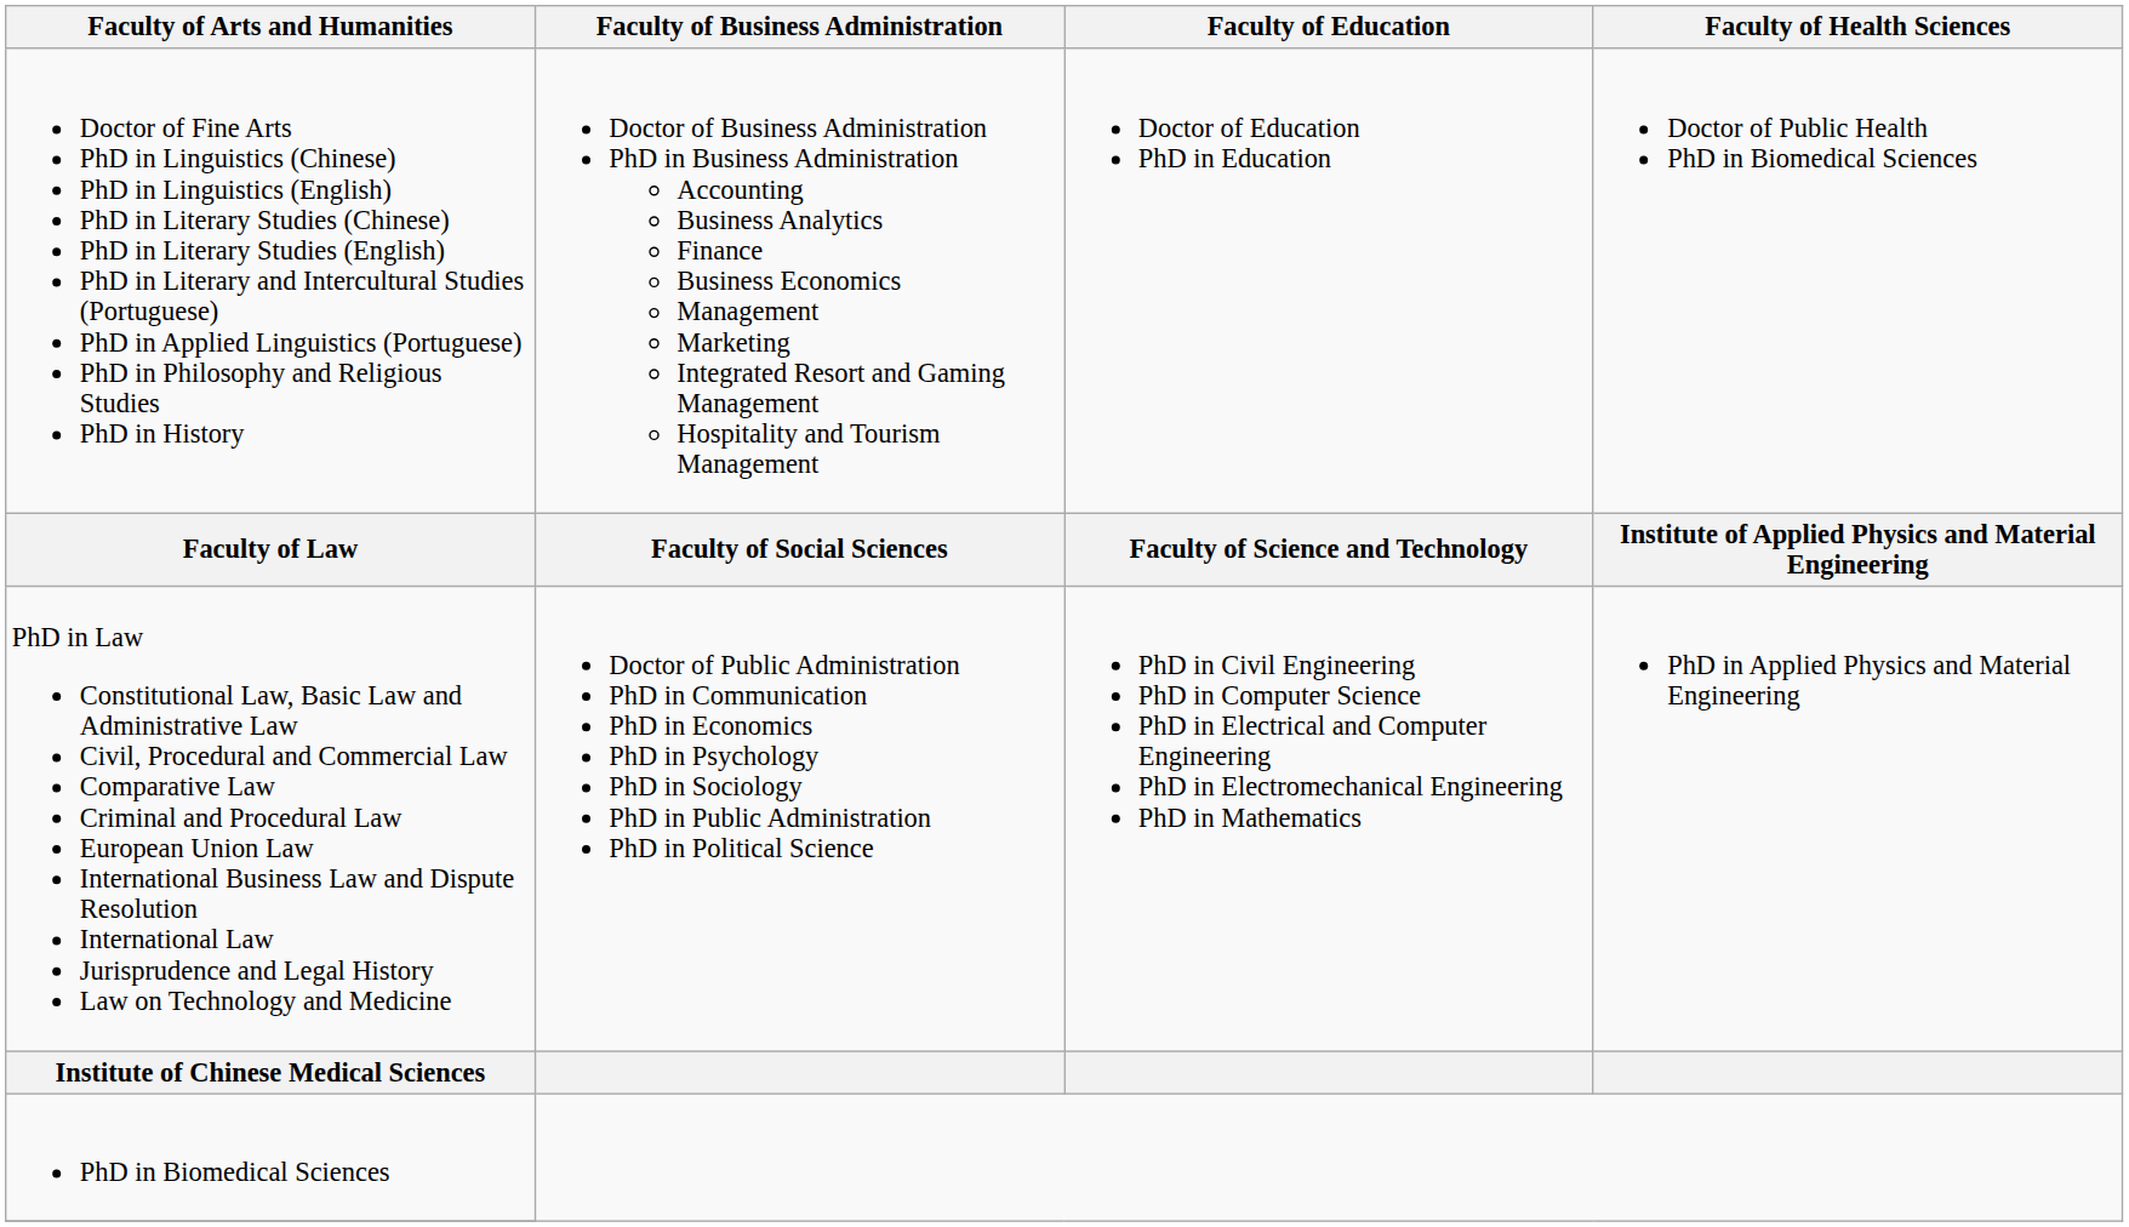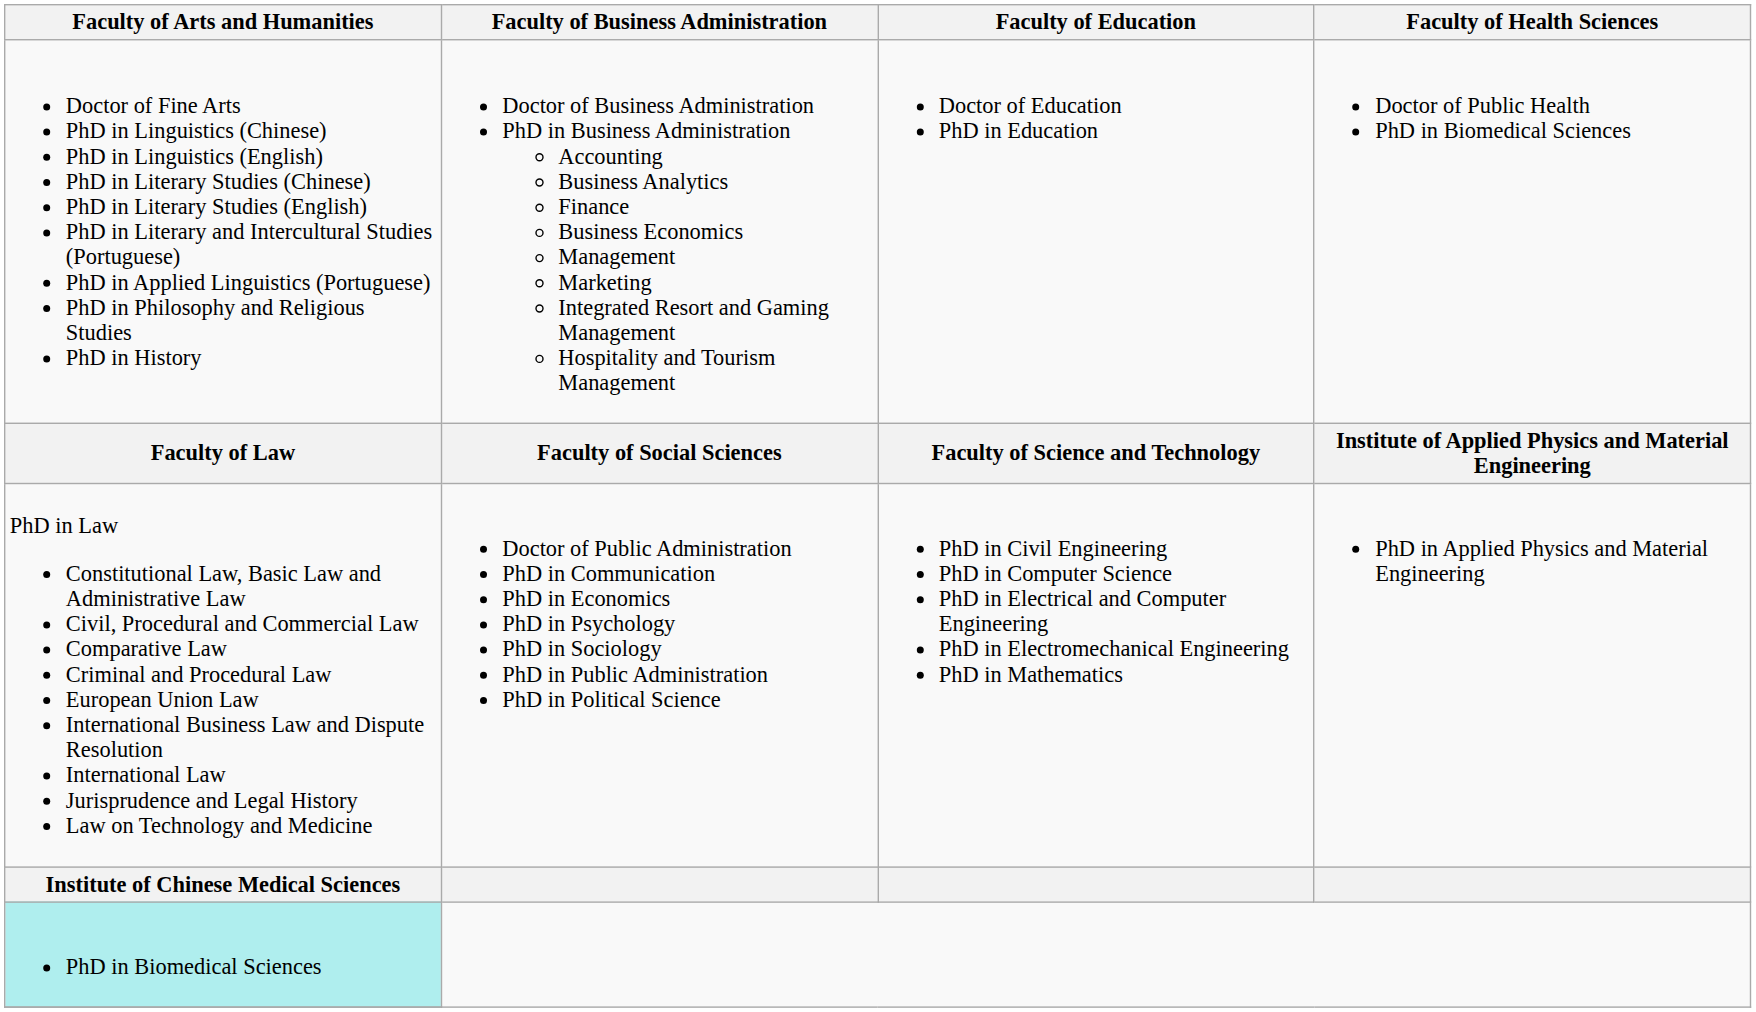PhD in Biomedical Sciences | Faculty of Arts and Humanities: no background -> paleturquoise background
